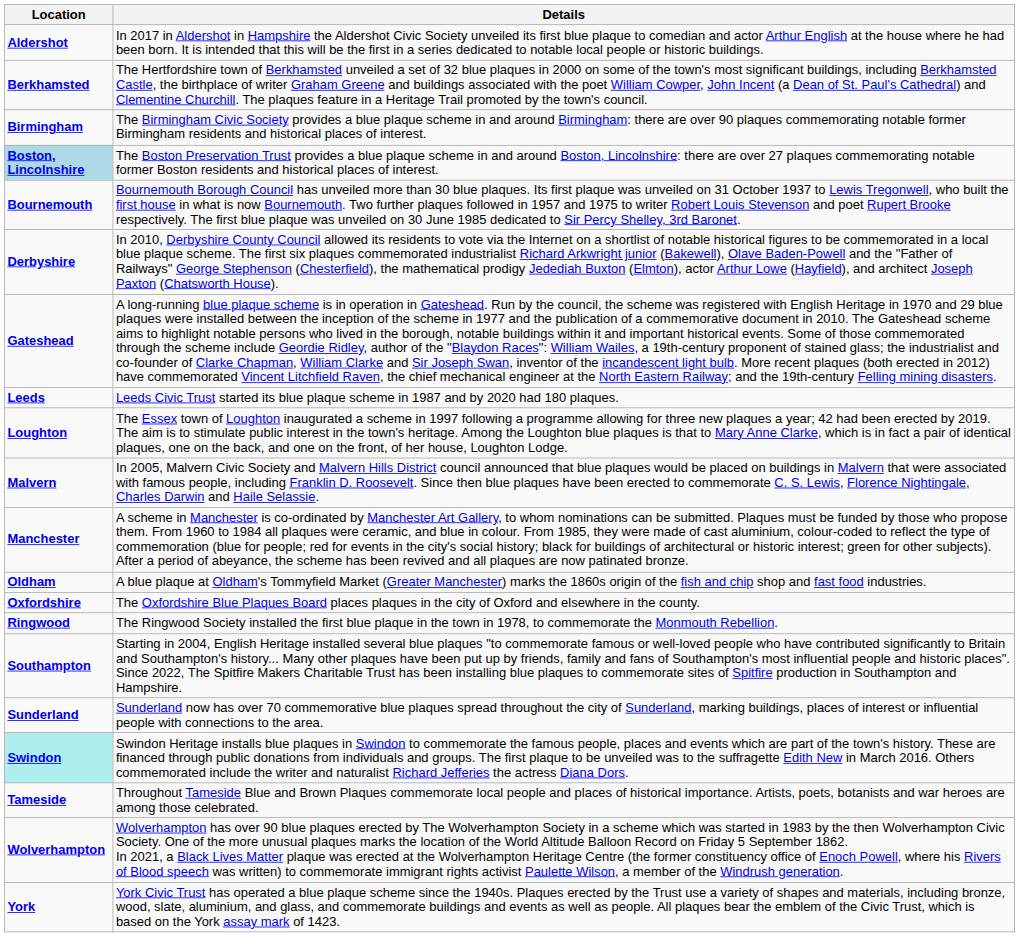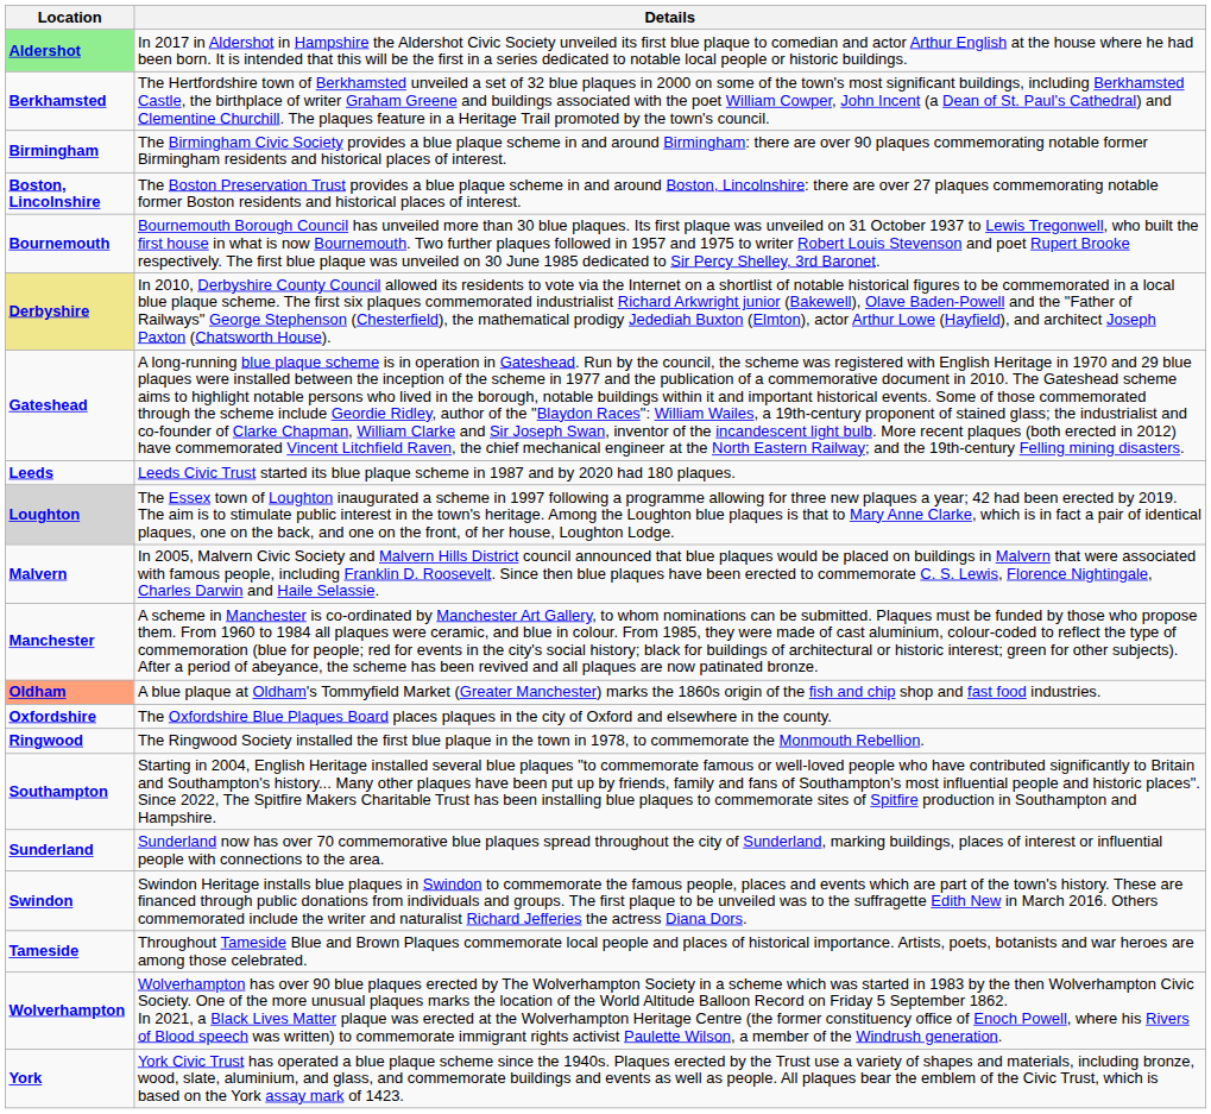Aldershot | Location: no background -> lightgreen background
Boston, Lincolnshire | Location: lightblue background -> no background
Derbyshire | Location: no background -> khaki background
Loughton | Location: no background -> lightgrey background
Oldham | Location: no background -> lightsalmon background
Swindon | Location: paleturquoise background -> no background
